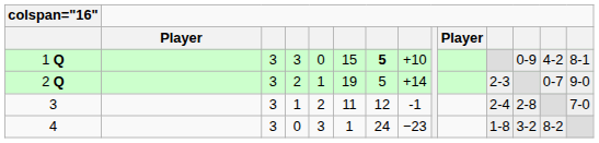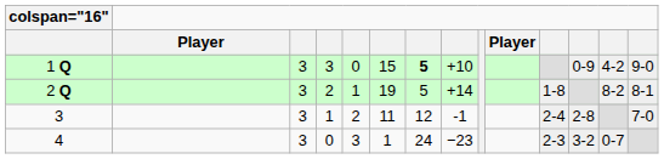1 Q | column 14: 8-1 -> 9-0
2 Q | column 11: 2-3 -> 1-8
2 Q | column 13: 0-7 -> 8-2
2 Q | column 14: 9-0 -> 8-1
4 | column 11: 1-8 -> 2-3
4 | column 13: 8-2 -> 0-7
